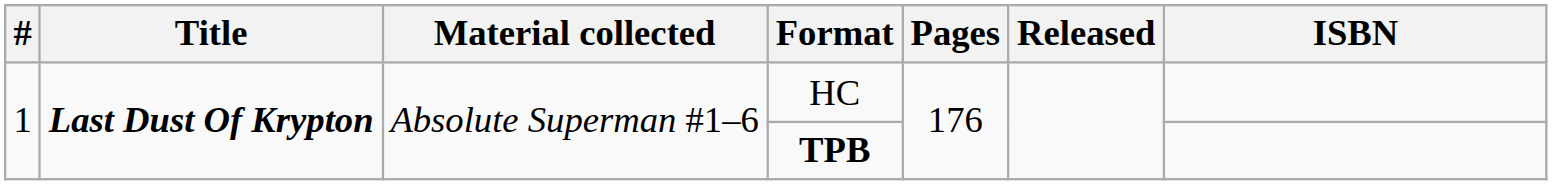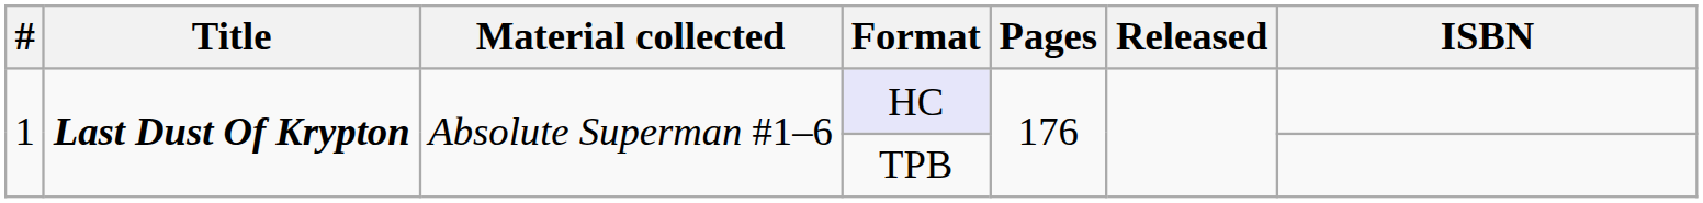HC | Format: no background -> lavender background
TPB | Format: bold -> normal
